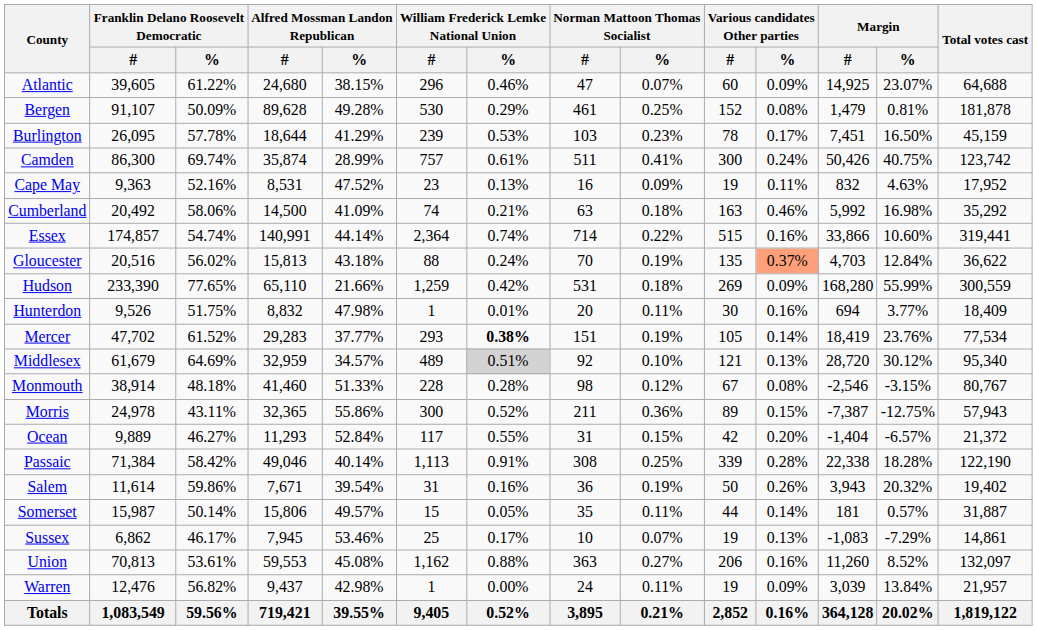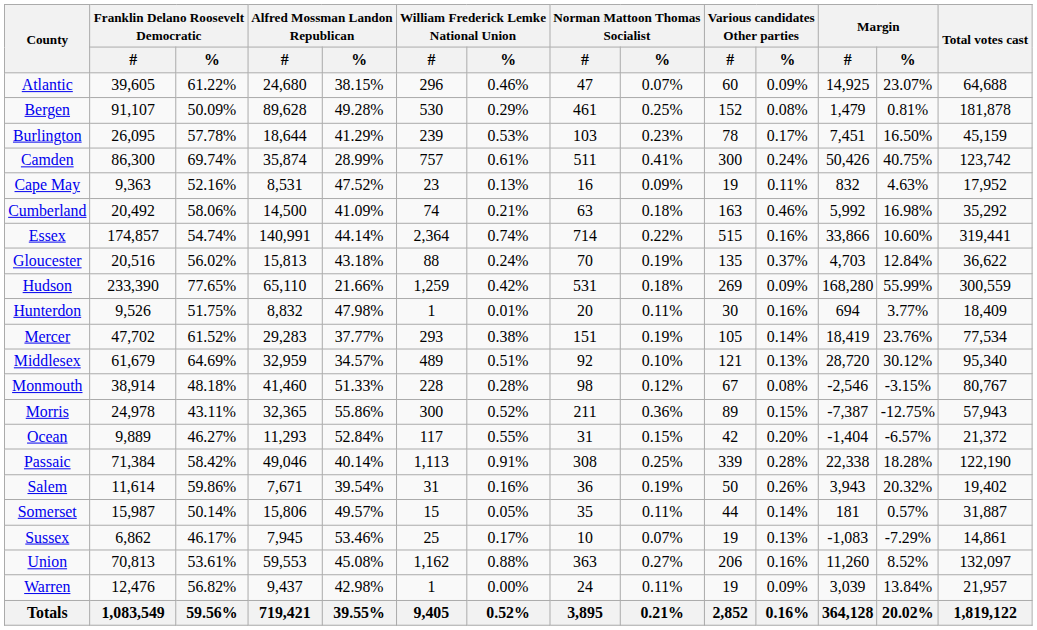Gloucester | Various candidates Other parties / %: lightsalmon background -> no background
Mercer | William Frederick Lemke National Union / %: bold -> normal
Middlesex | William Frederick Lemke National Union / %: lightgrey background -> no background
